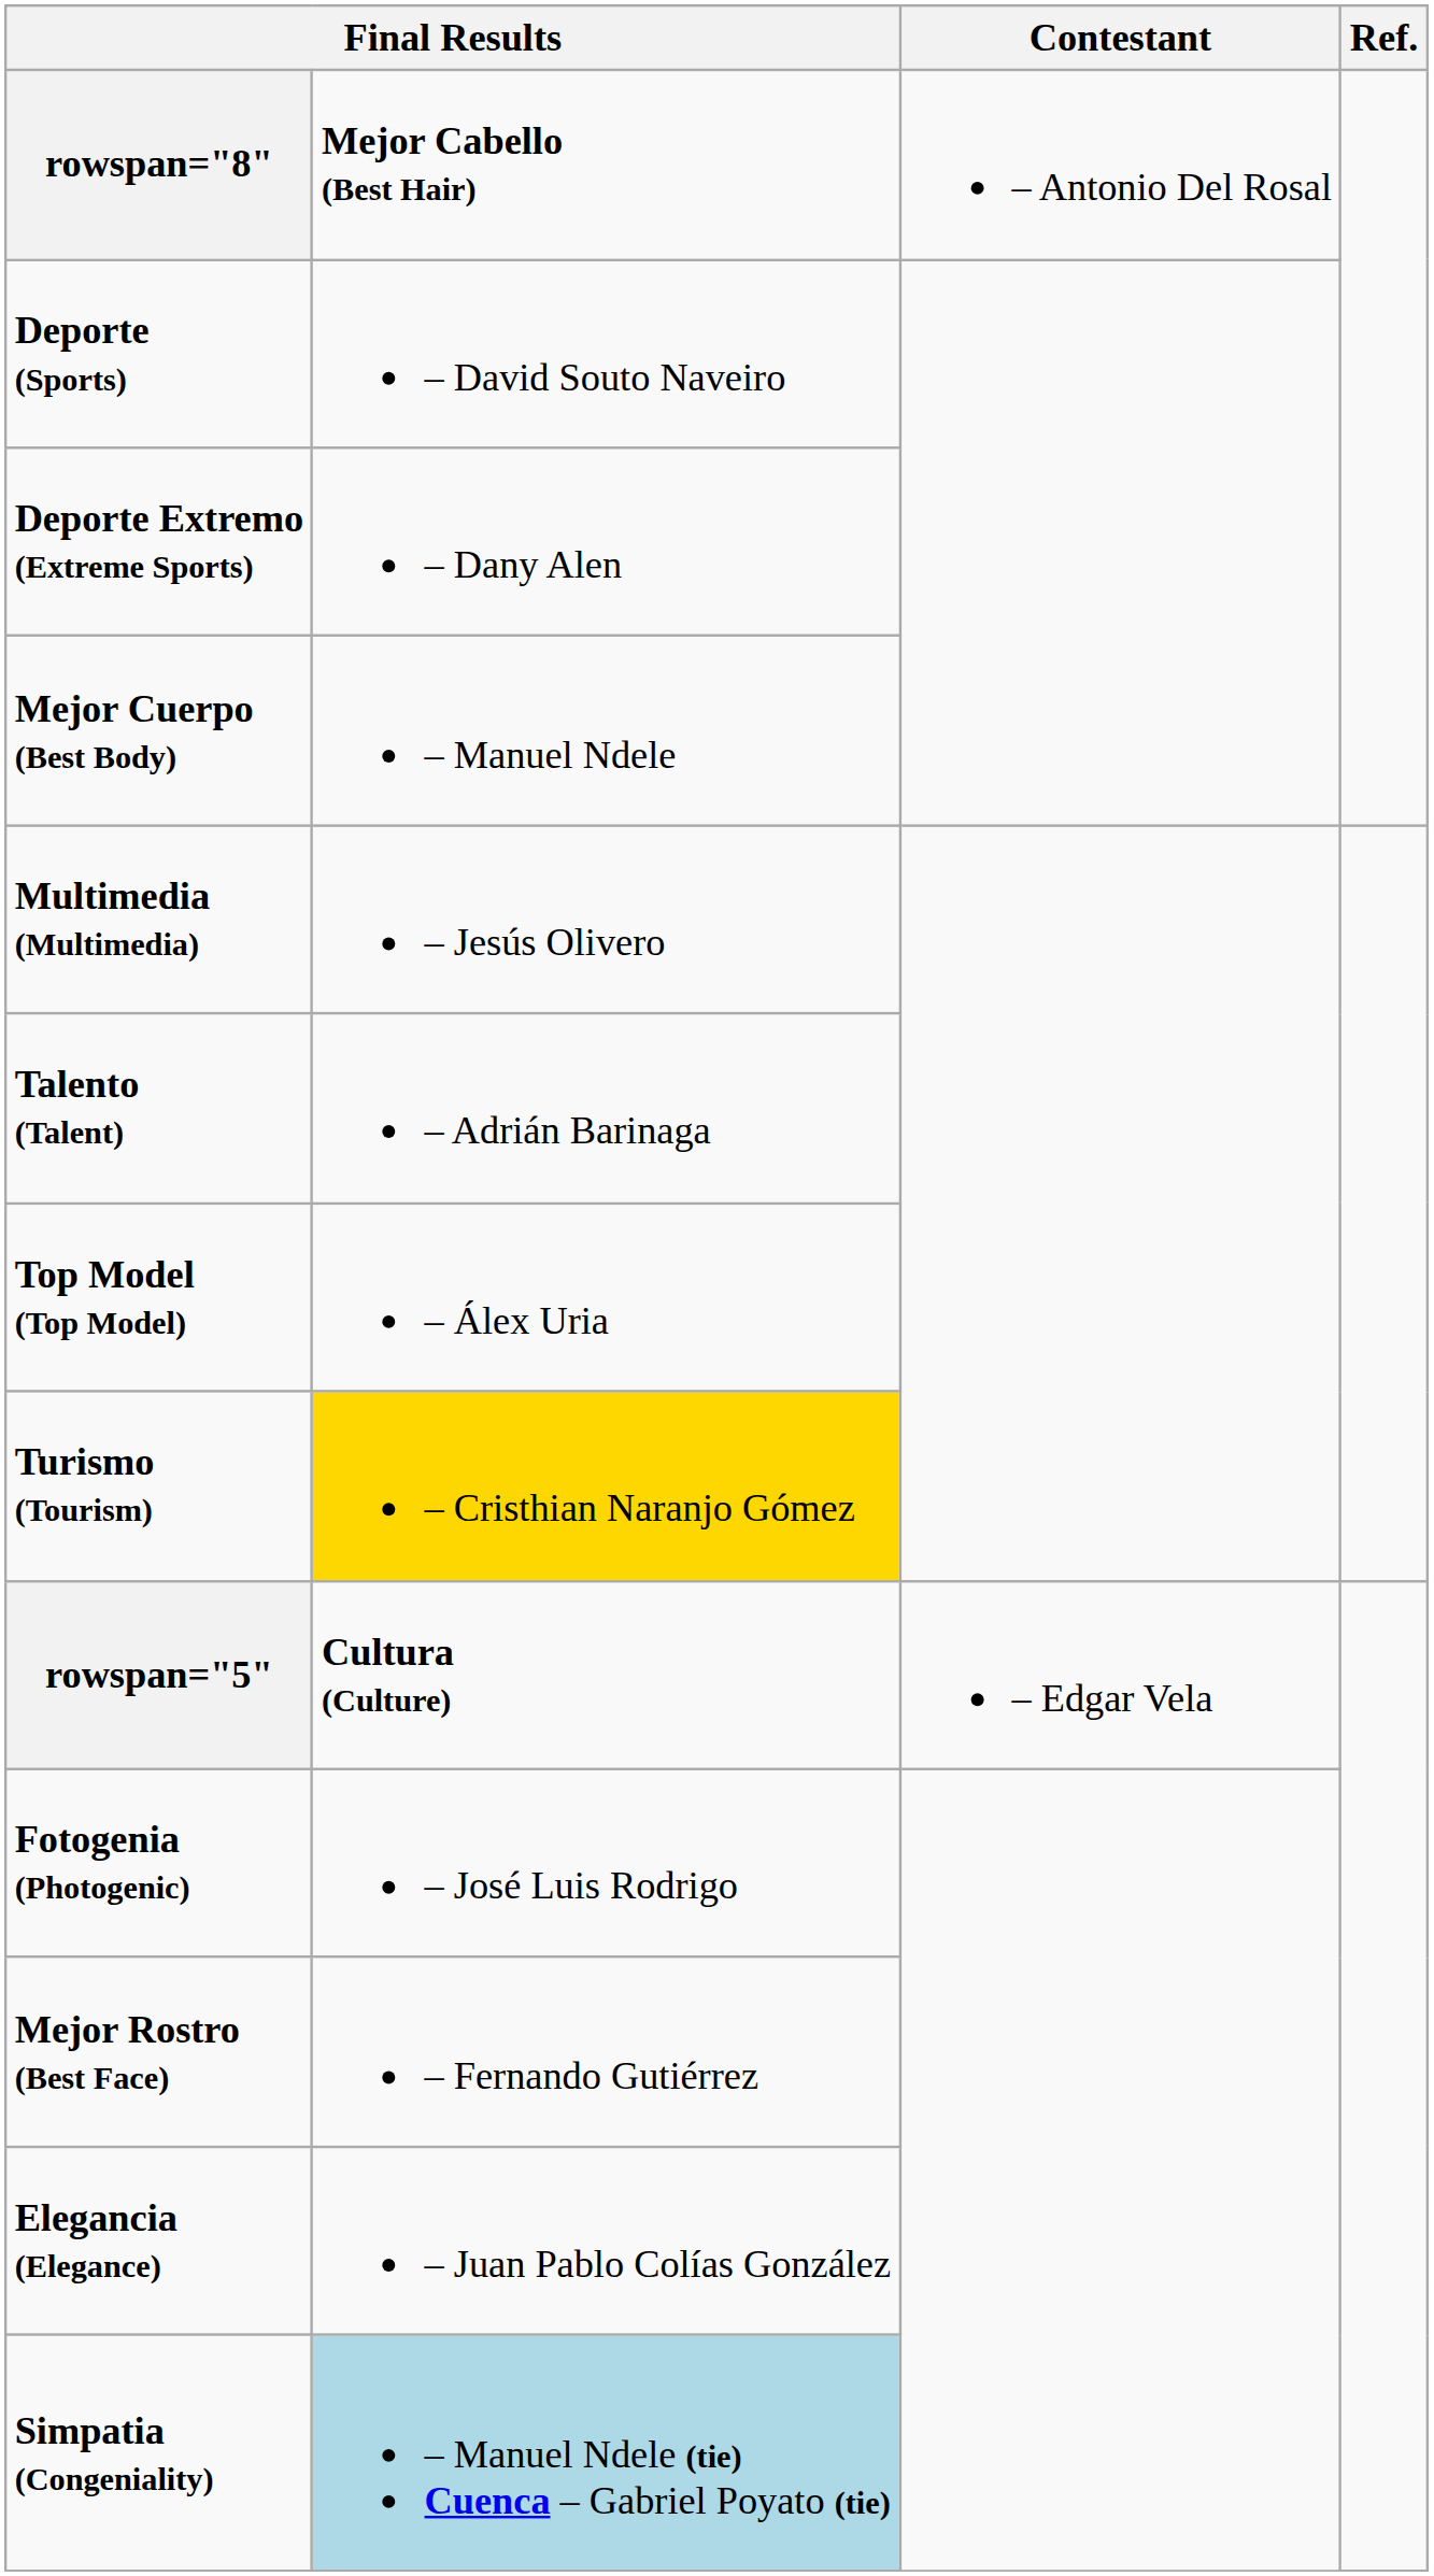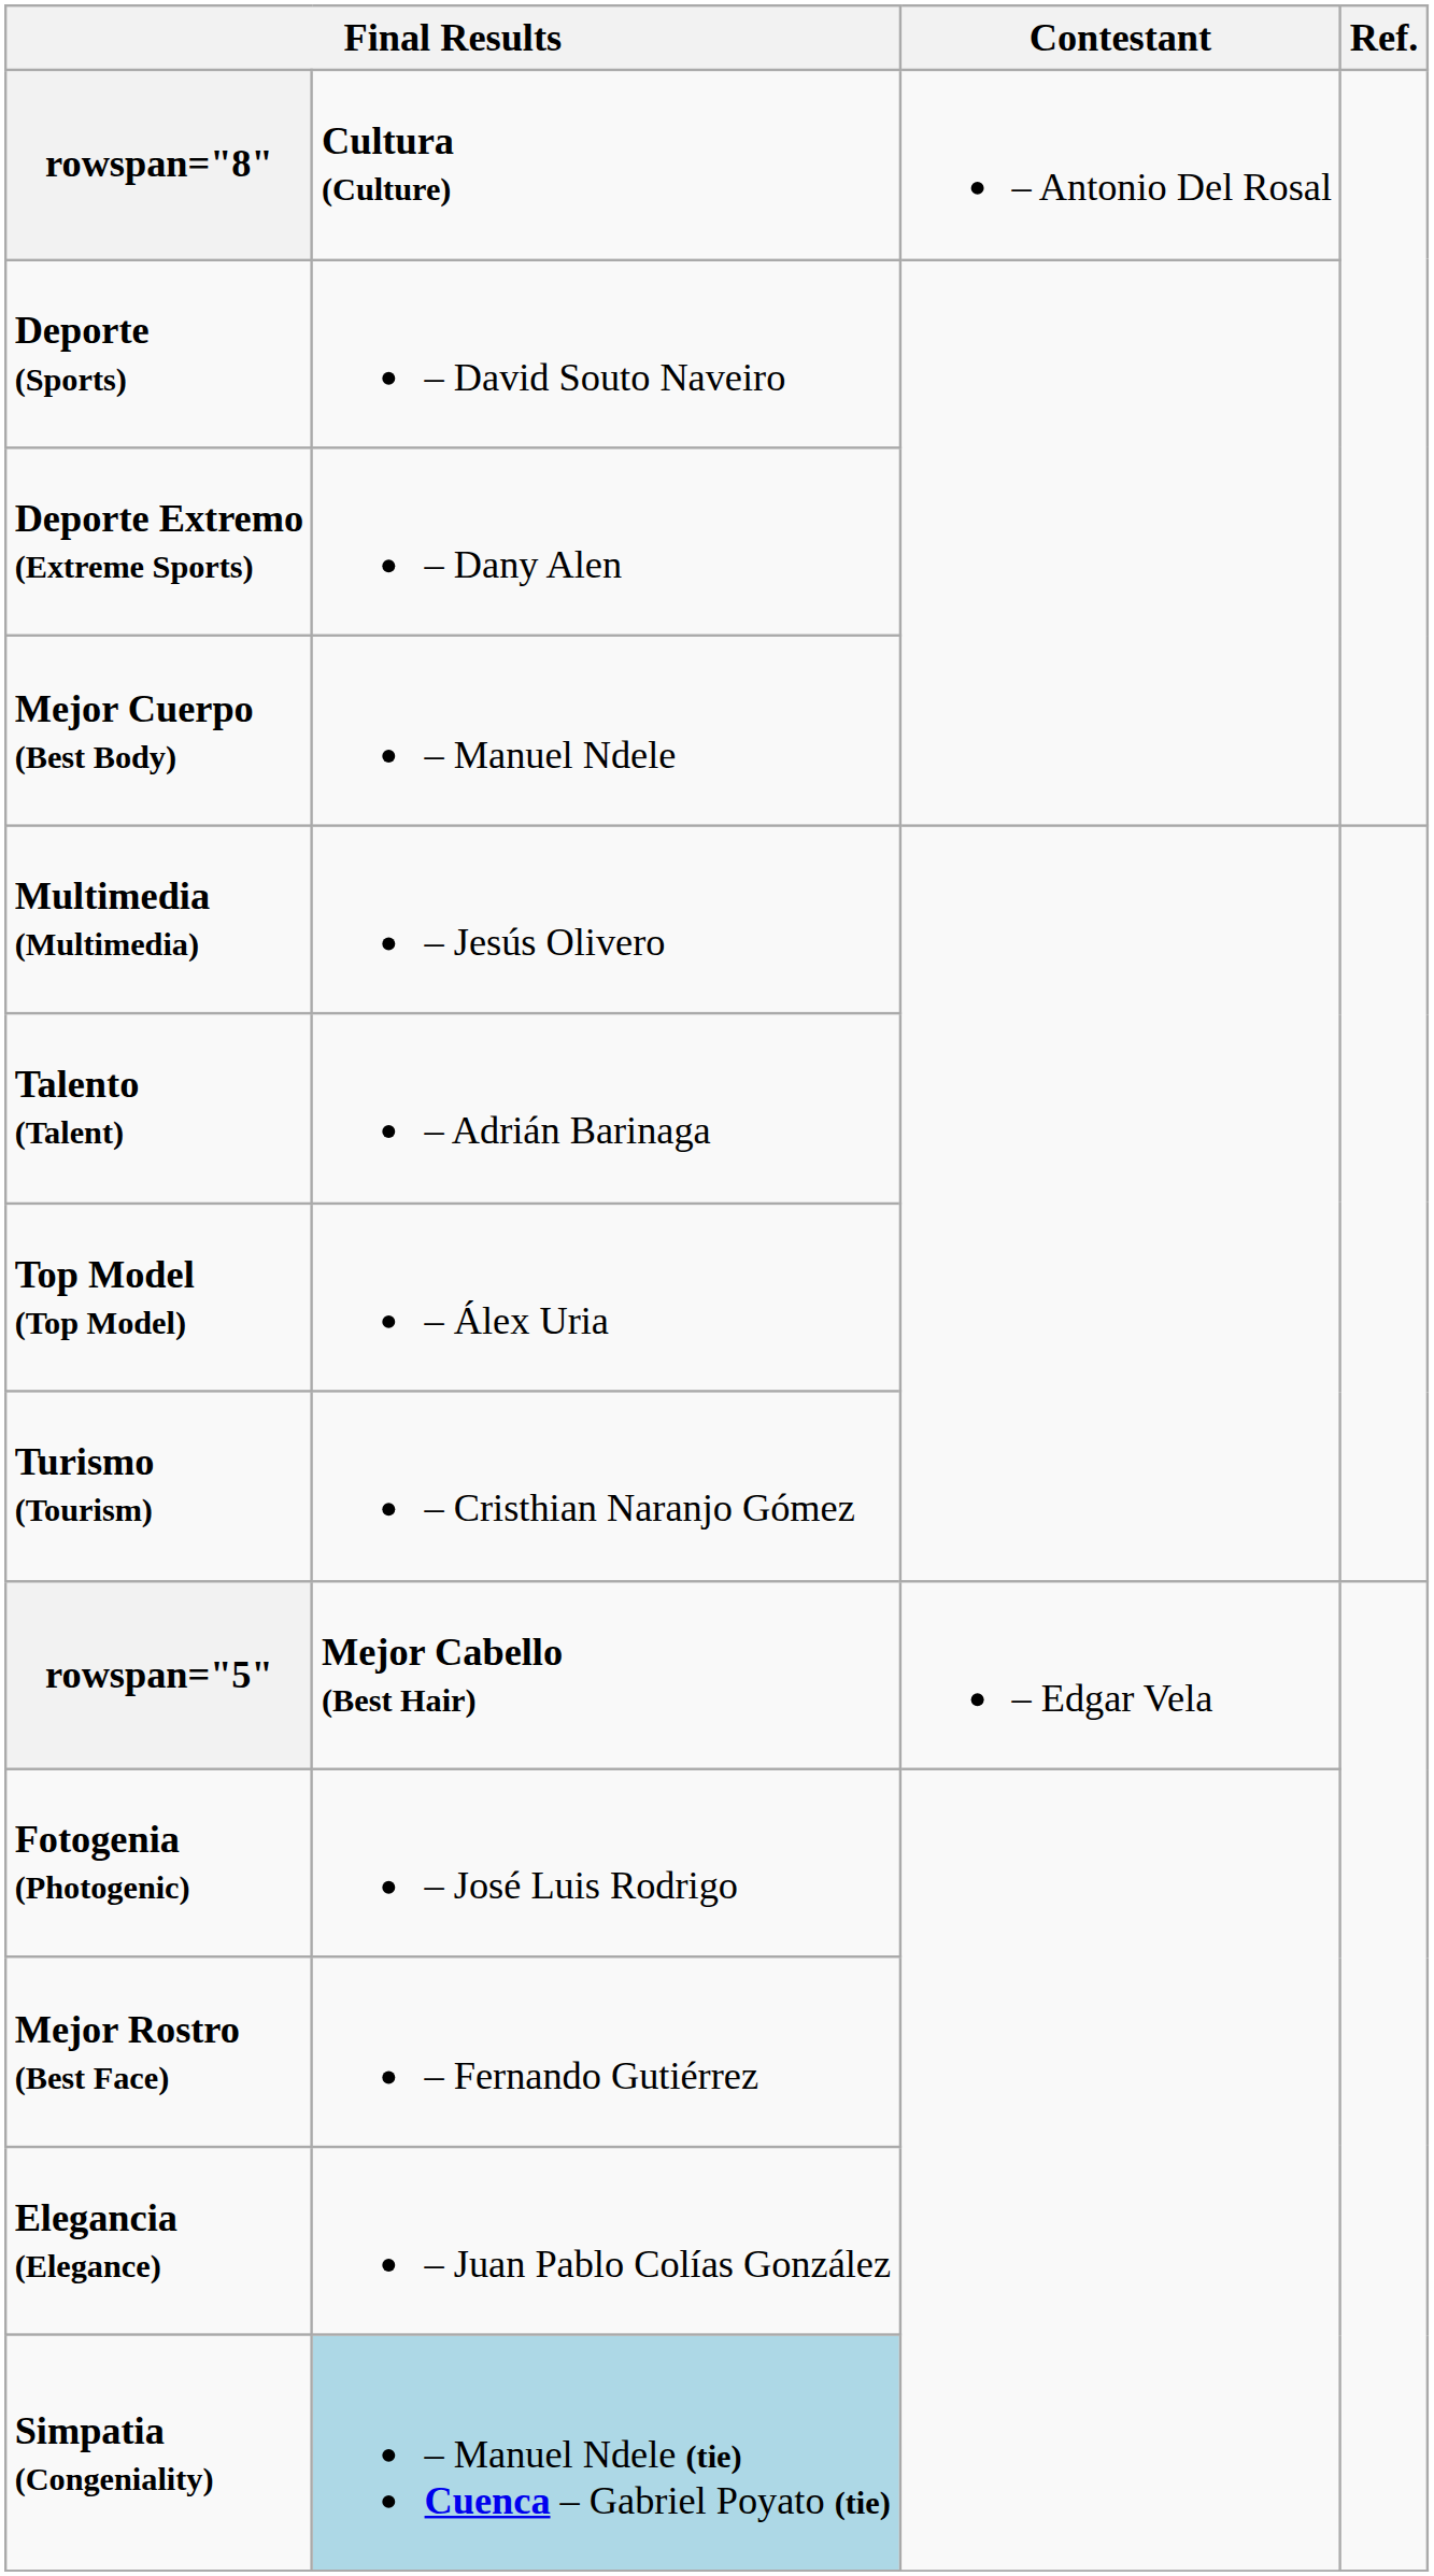rowspan="8" | column 2: Mejor Cabello (Best Hair) -> Cultura (Culture)
Turismo (Tourism) | column 2: gold background -> no background
rowspan="5" | column 2: Cultura (Culture) -> Mejor Cabello (Best Hair)
